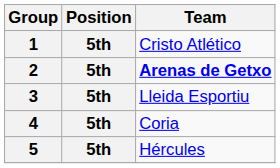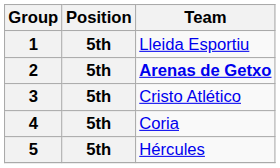1 | Team: Cristo Atlético -> Lleida Esportiu
3 | Team: Lleida Esportiu -> Cristo Atlético
